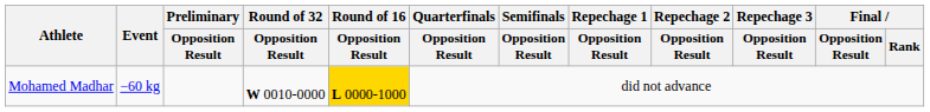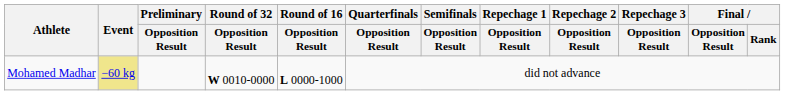Mohamed Madhar | Event: no background -> khaki background
Mohamed Madhar | Round of 16 / Opposition Result: gold background -> no background
